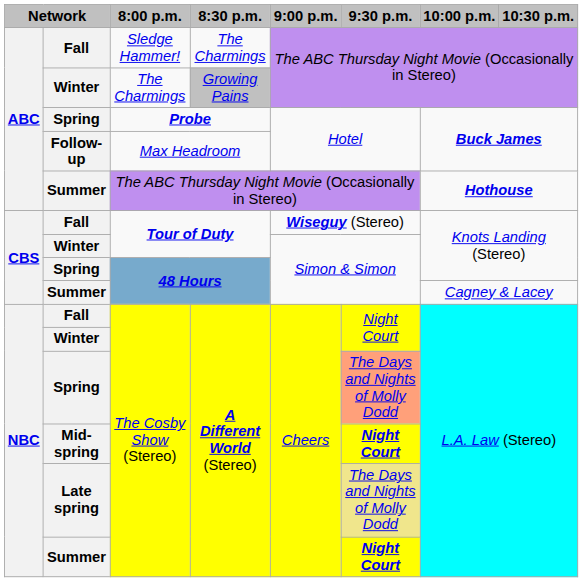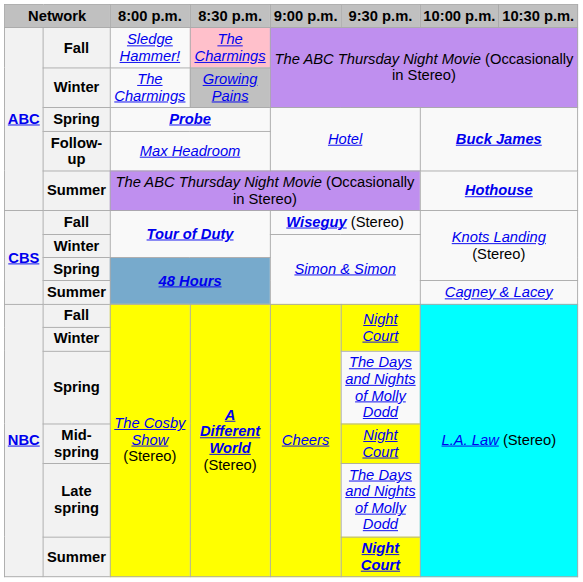Sledge Hammer! | 8:30 p.m.: no background -> pink background
Spring / The Cosby Show (Stereo) | 9:30 p.m.: lightsalmon background -> no background
Mid-spring / The Cosby Show (Stereo) | 9:30 p.m.: bold -> normal
Late spring / The Cosby Show (Stereo) | 9:30 p.m.: khaki background -> no background
